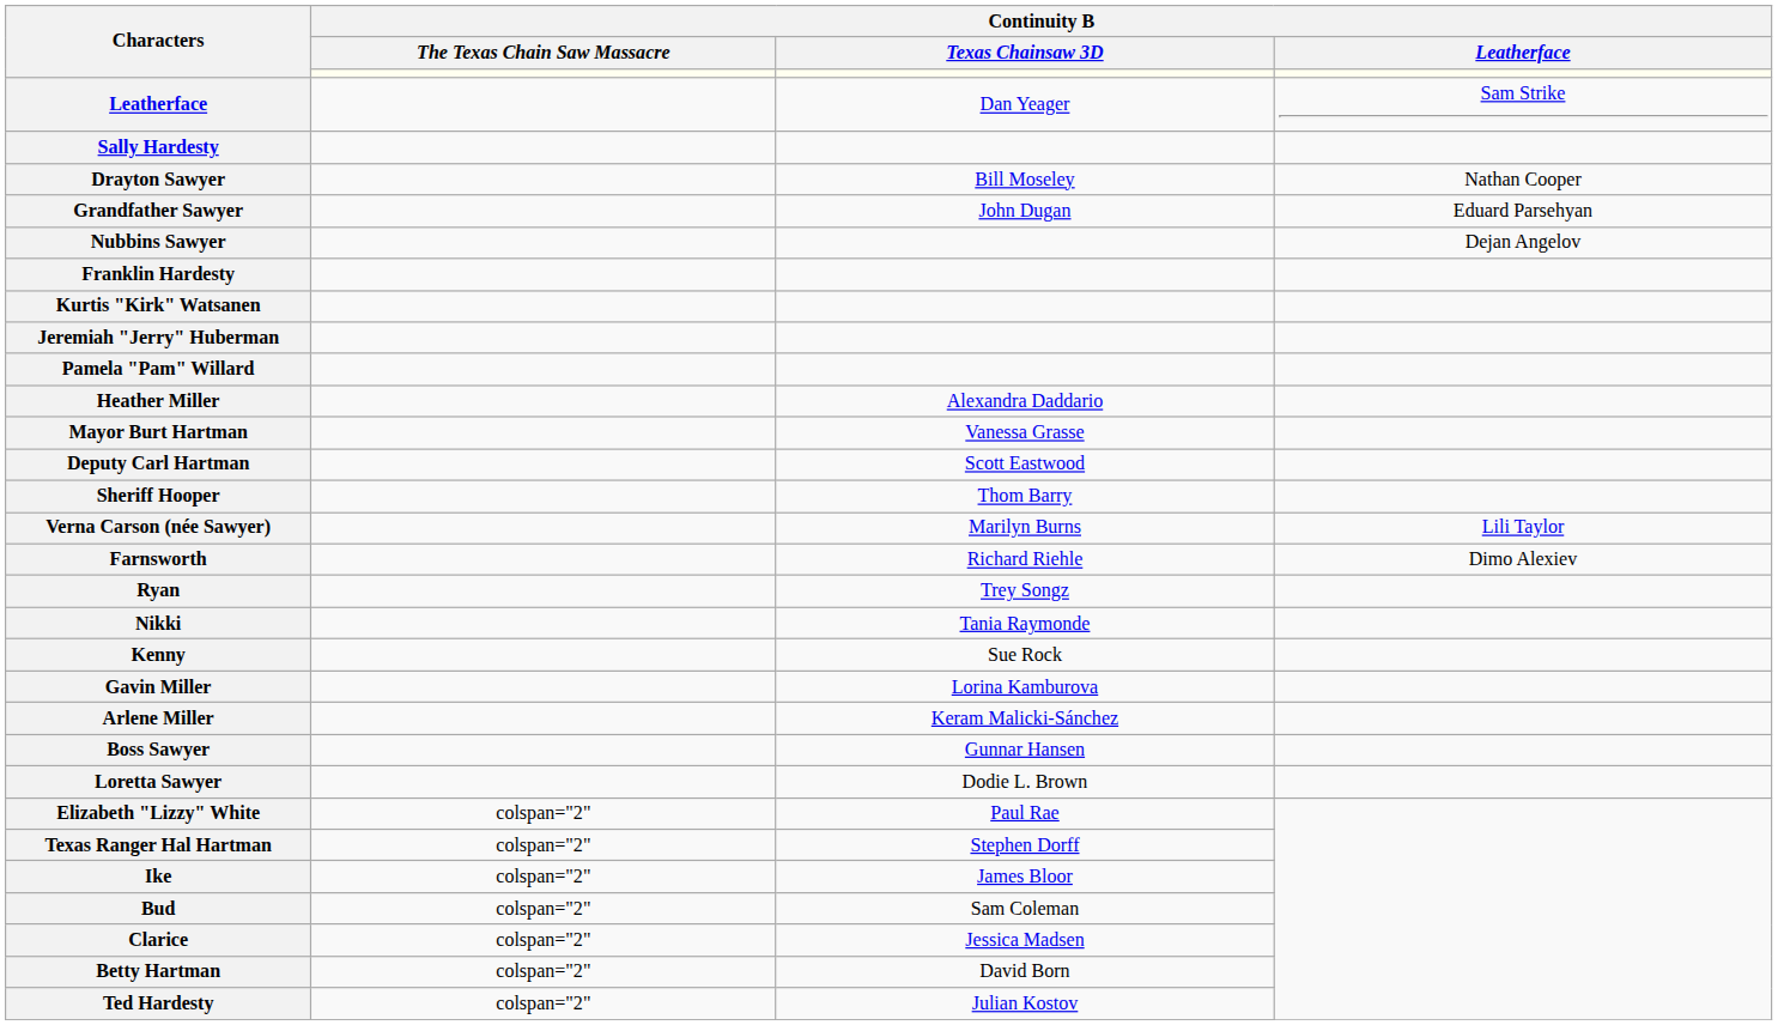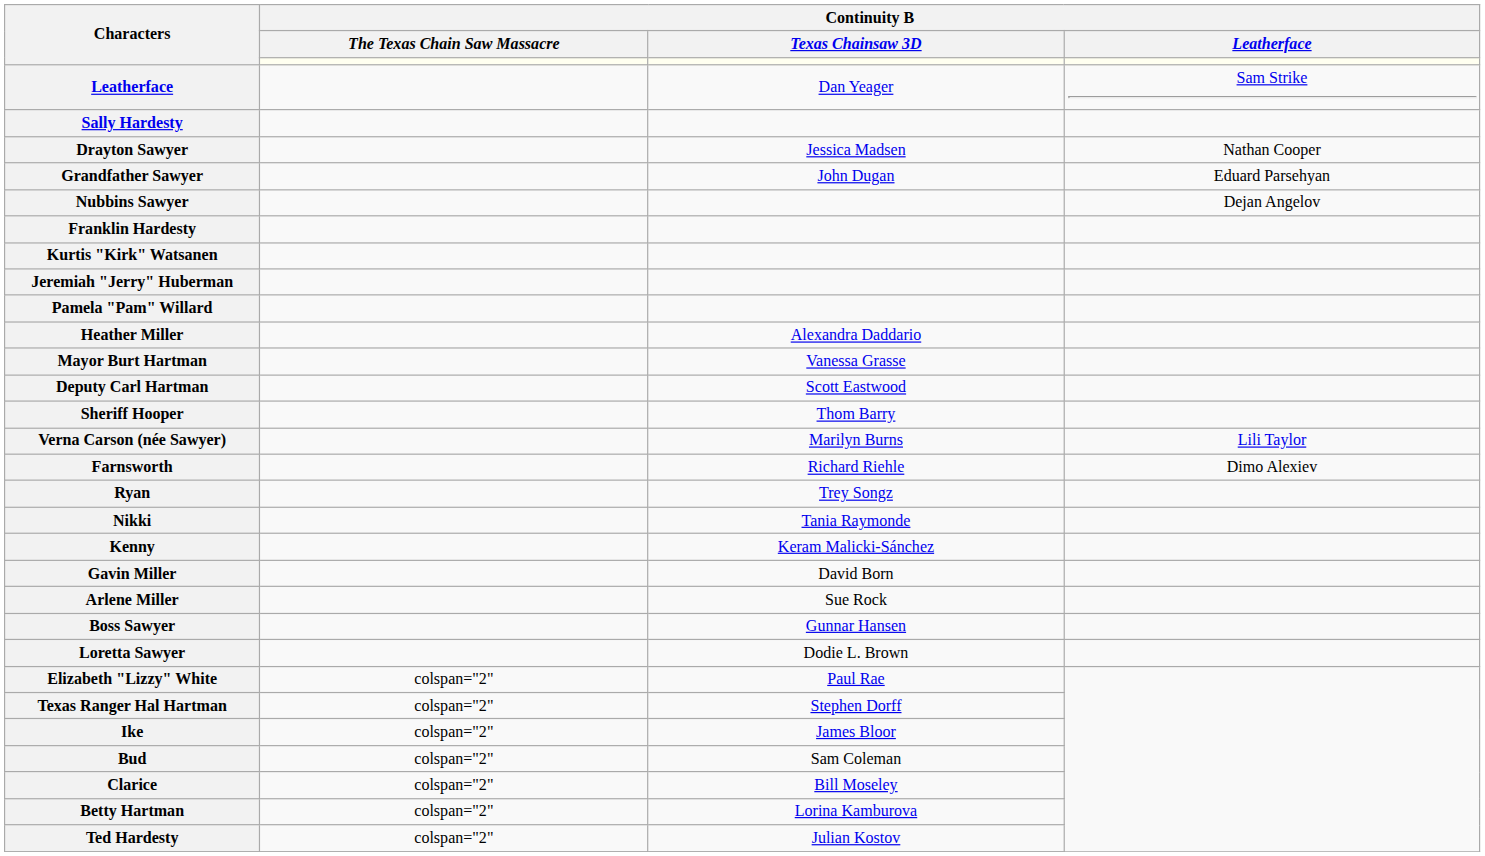Drayton Sawyer | Continuity B / Texas Chainsaw 3D: Bill Moseley -> Jessica Madsen
Kenny | Continuity B / Texas Chainsaw 3D: Sue Rock -> Keram Malicki-Sánchez
Gavin Miller | Continuity B / Texas Chainsaw 3D: Lorina Kamburova -> David Born
Arlene Miller | Continuity B / Texas Chainsaw 3D: Keram Malicki-Sánchez -> Sue Rock
Clarice | Continuity B / Texas Chainsaw 3D: Jessica Madsen -> Bill Moseley
Betty Hartman | Continuity B / Texas Chainsaw 3D: David Born -> Lorina Kamburova
